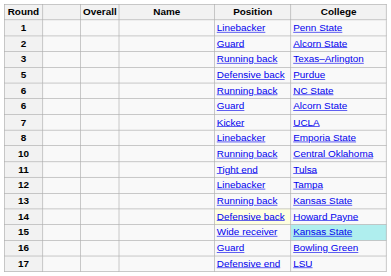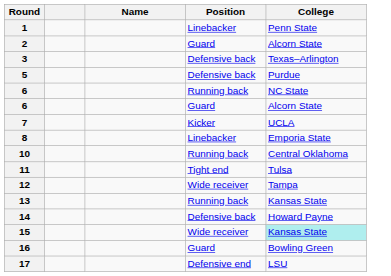- column: Overall
3 | Position: Running back -> Defensive back
12 | Position: Linebacker -> Wide receiver
14 | Position: lightyellow background -> no background
